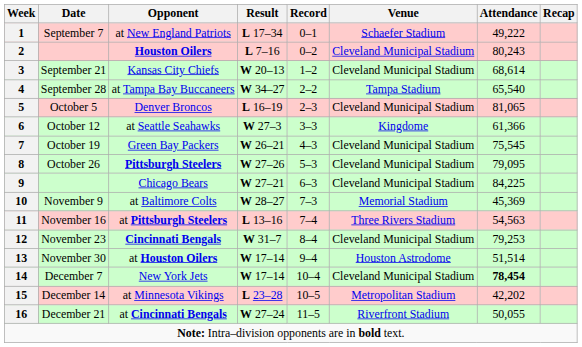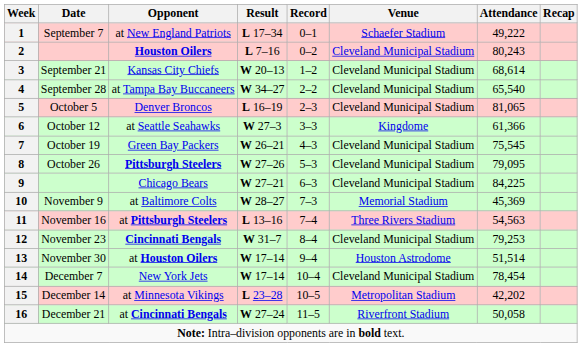4 | Venue: Tampa Stadium -> Cleveland Municipal Stadium
14 | Attendance: bold -> normal
16 | Attendance: 50,055 -> 50,058
